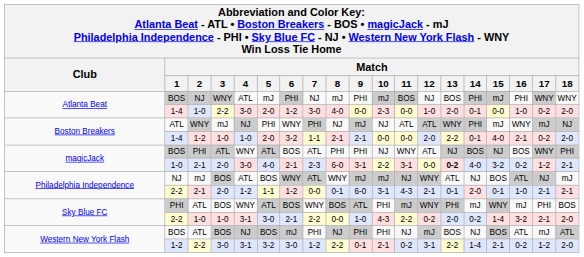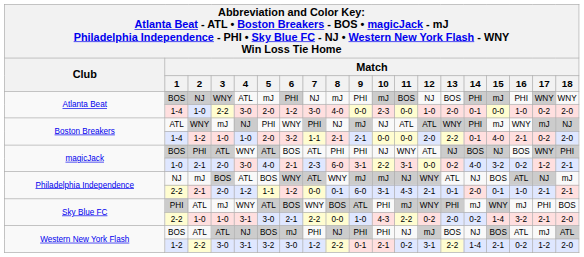row 9 | Match / 13: bold -> normal
row 12 | Match / 3: BOS -> mJ
row 14 | Match / 3: BOS -> ATL
